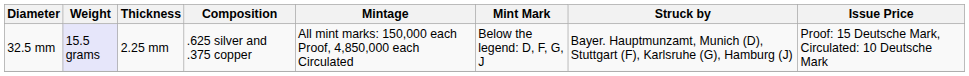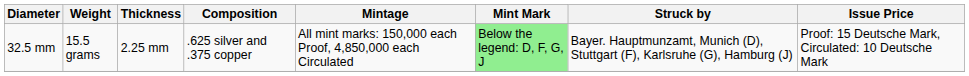32.5 mm | Weight: lavender background -> no background
32.5 mm | Mint Mark: no background -> lightgreen background
